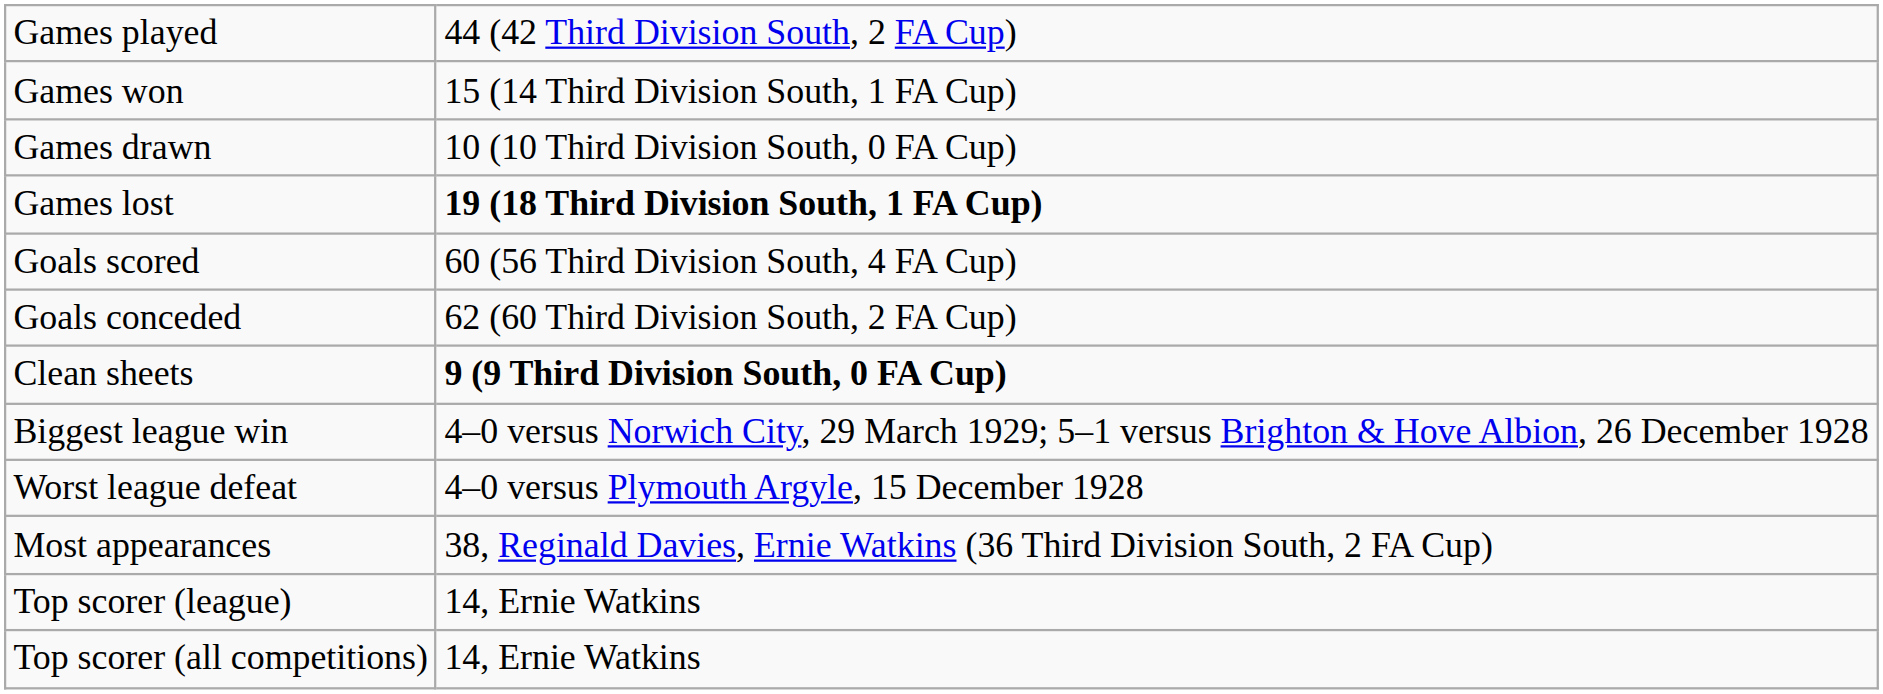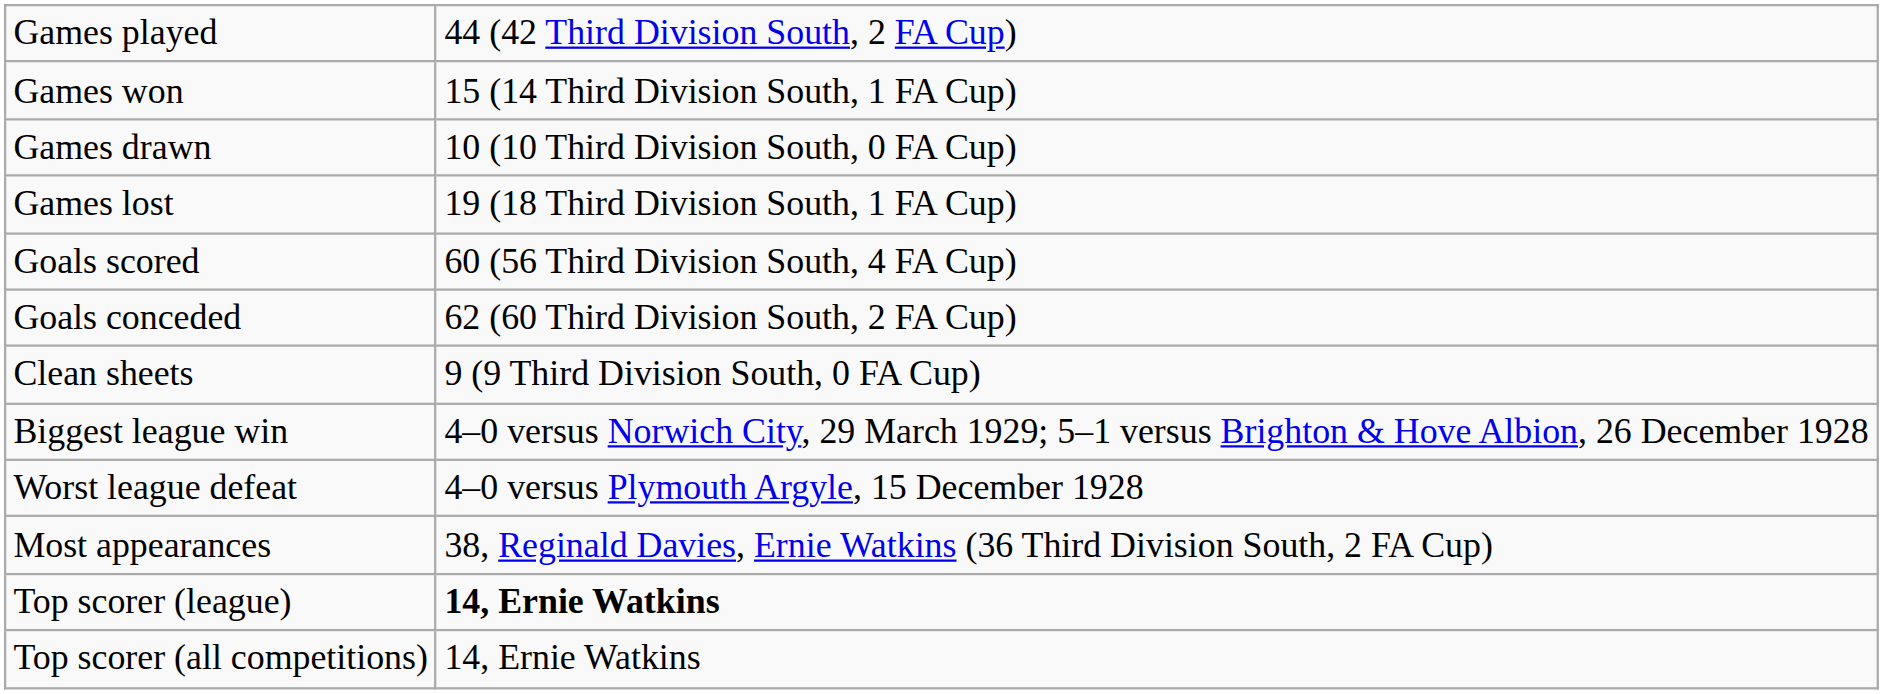Games lost | column 2: bold -> normal
Clean sheets | column 2: bold -> normal
Top scorer (league) | column 2: normal -> bold
